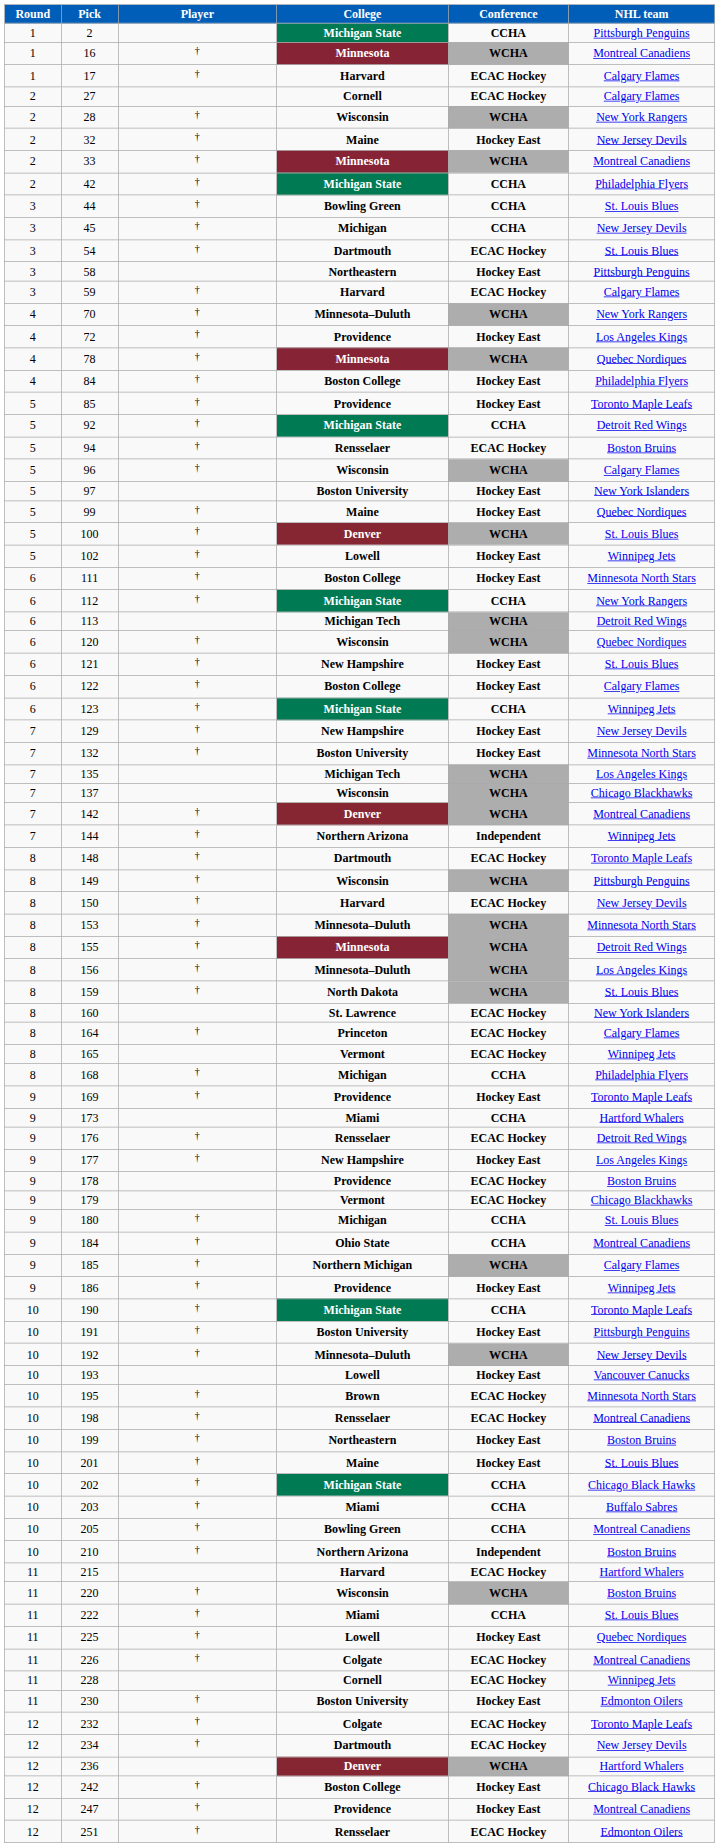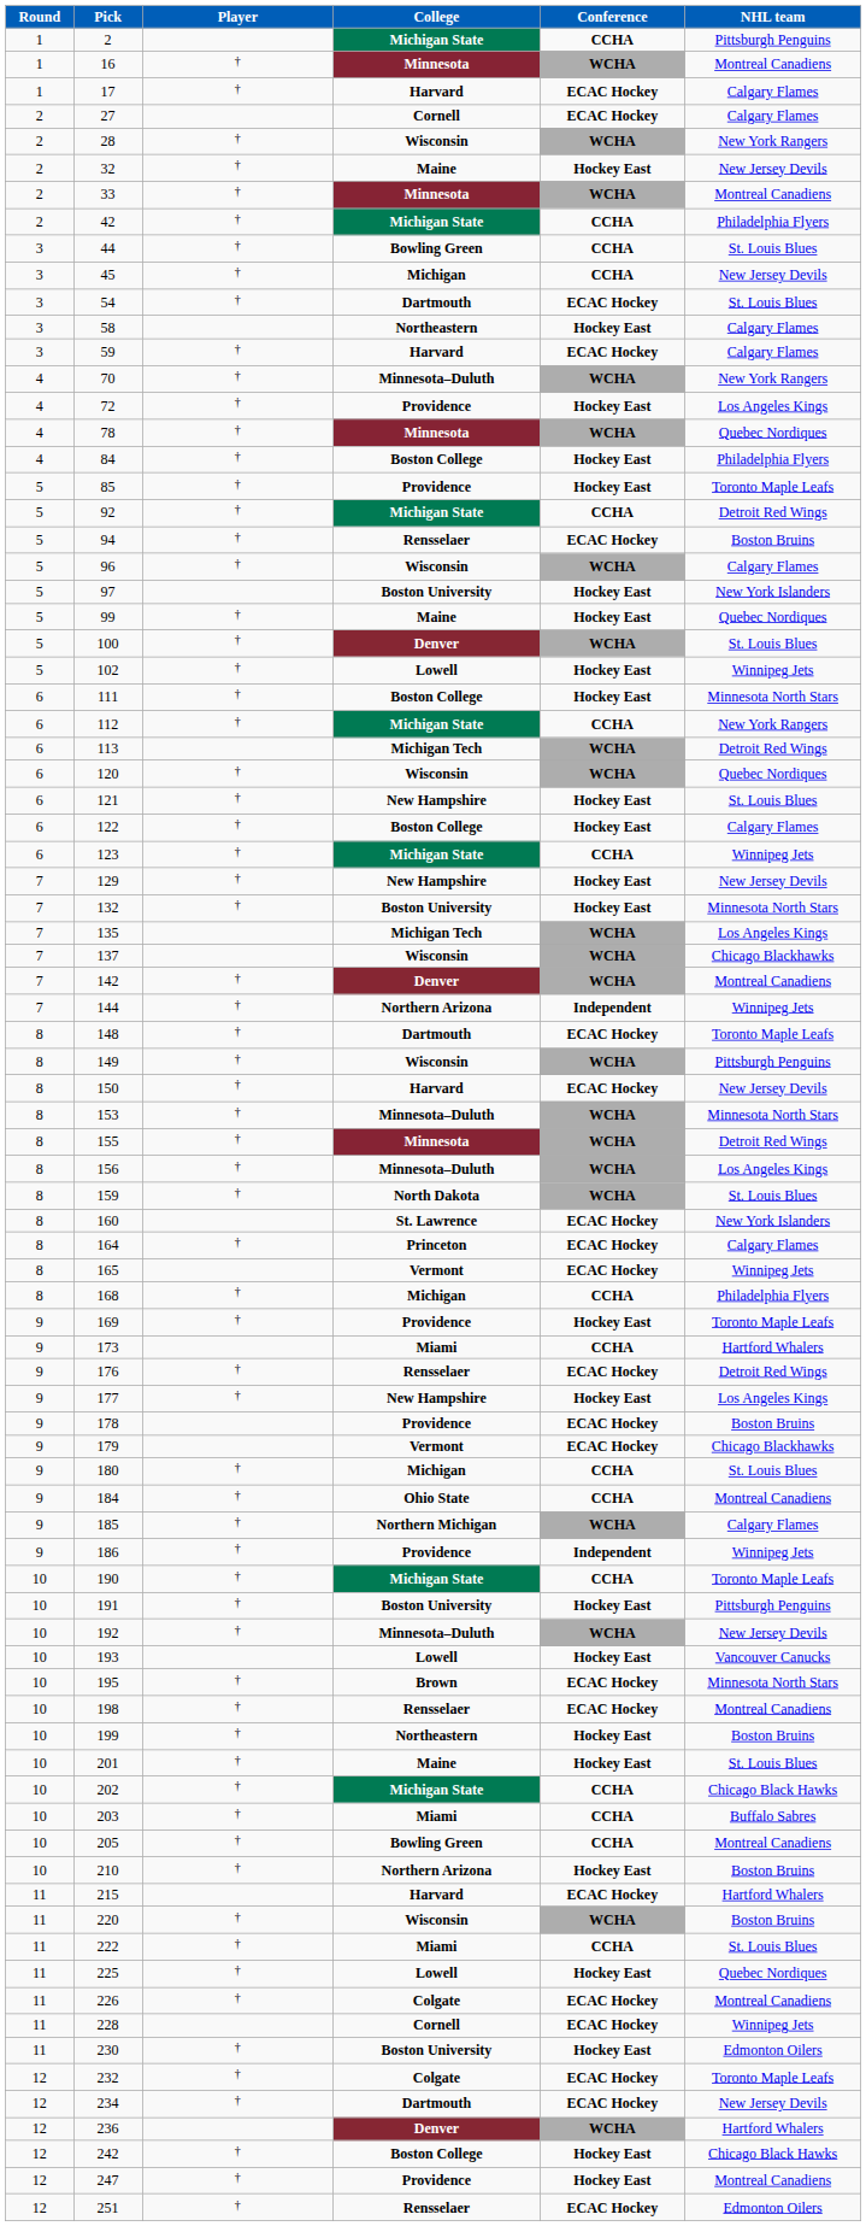58 | NHL team: Pittsburgh Penguins -> Calgary Flames
186 | Conference: Hockey East -> Independent
210 | Conference: Independent -> Hockey East
